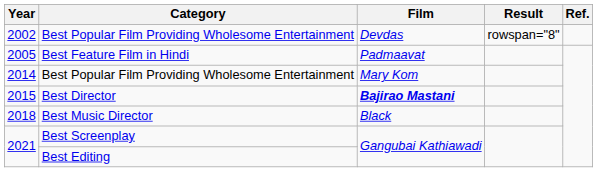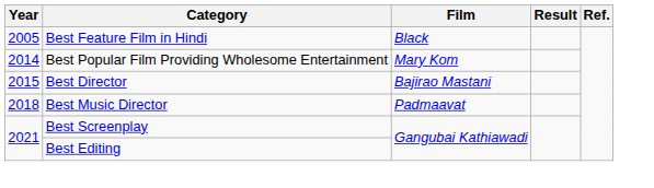- row: 2002 | Best Popular Film Providing Wholesome Entertainment | Devdas | rowspan="8"
2005 | Film: Padmaavat -> Black
2015 | Film: bold -> normal
2018 | Film: Black -> Padmaavat
